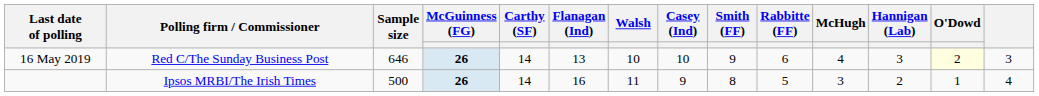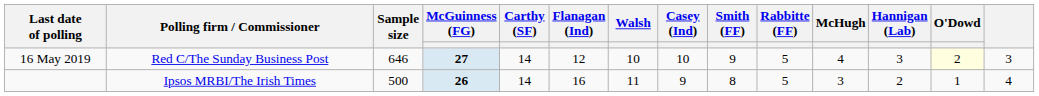16 May 2019 | McGuinness (FG): 26 -> 27
16 May 2019 | Flanagan (Ind): 13 -> 12
16 May 2019 | Rabbitte (FF): 6 -> 5
